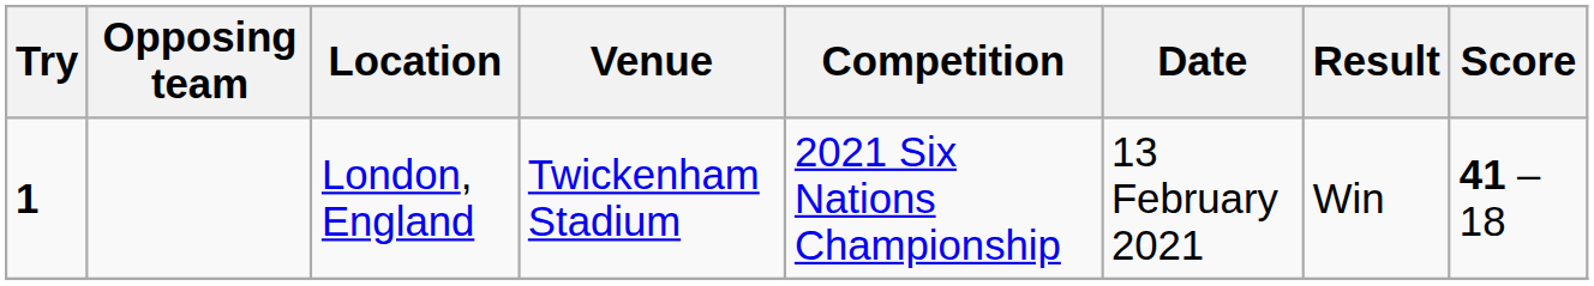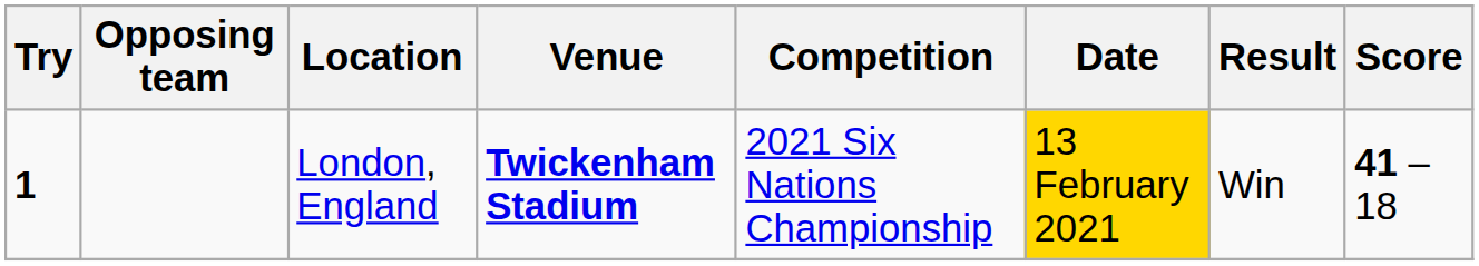London, England | Venue: normal -> bold
London, England | Date: no background -> gold background
